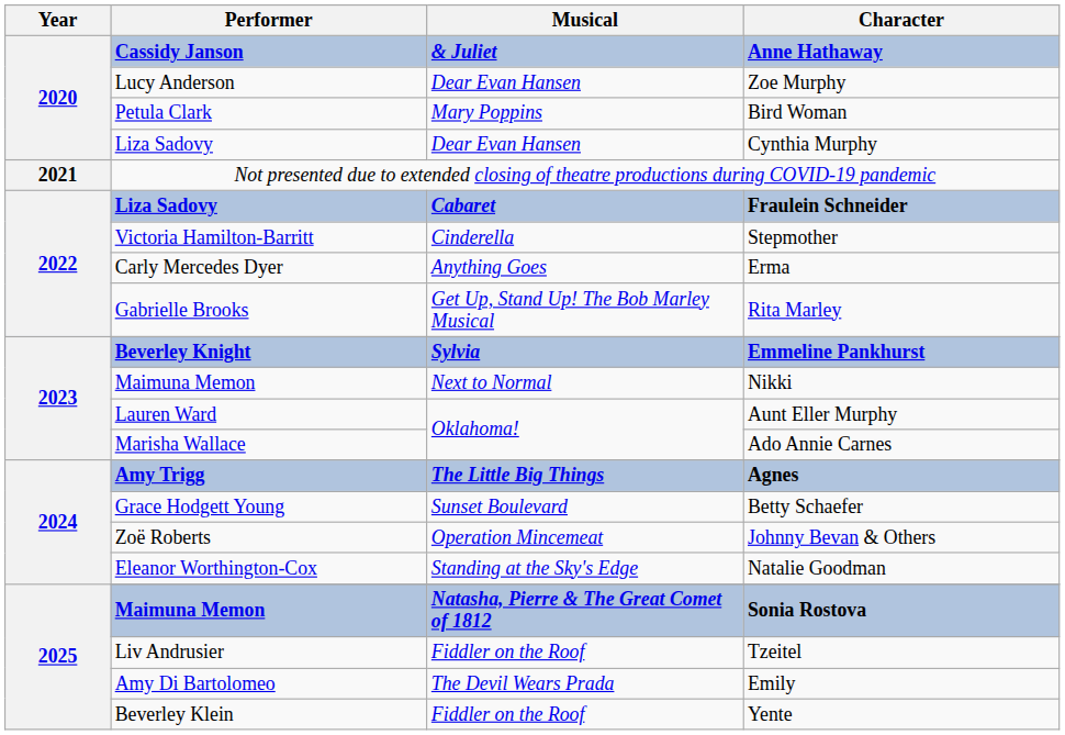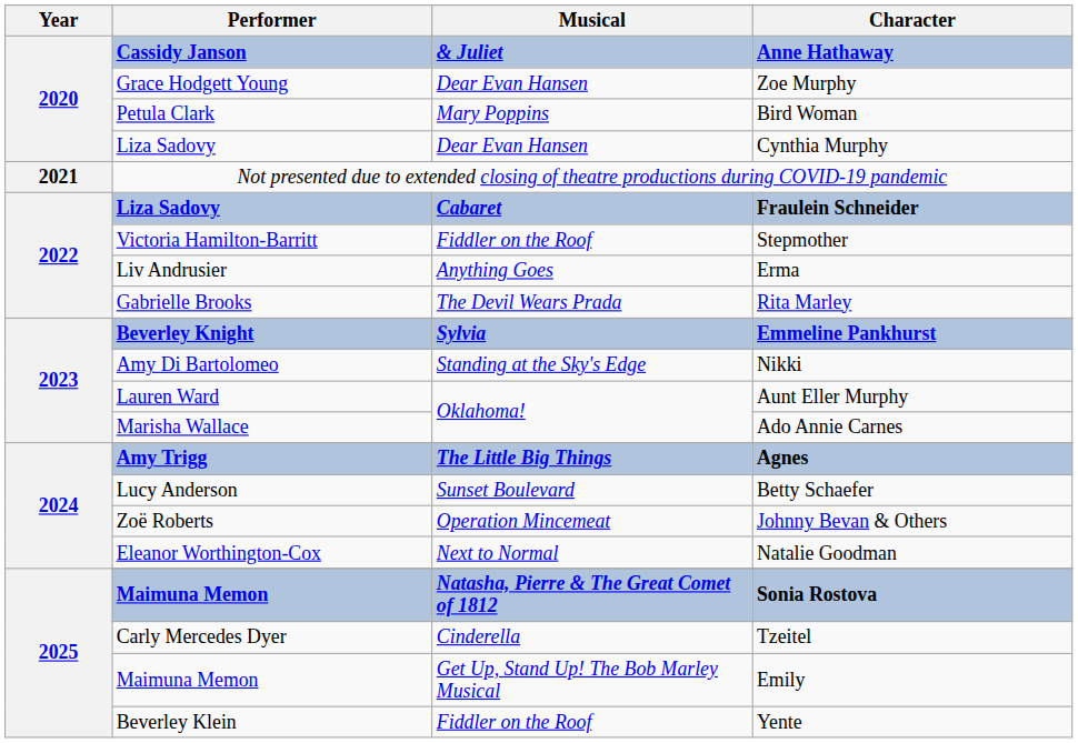Zoe Murphy | Performer: Lucy Anderson -> Grace Hodgett Young
Stepmother | Musical: Cinderella -> Fiddler on the Roof
Erma | Performer: Carly Mercedes Dyer -> Liv Andrusier
Rita Marley | Musical: Get Up, Stand Up! The Bob Marley Musical -> The Devil Wears Prada
Nikki | Performer: Maimuna Memon -> Amy Di Bartolomeo
Nikki | Musical: Next to Normal -> Standing at the Sky's Edge
Betty Schaefer | Performer: Grace Hodgett Young -> Lucy Anderson
Natalie Goodman | Musical: Standing at the Sky's Edge -> Next to Normal
Tzeitel | Performer: Liv Andrusier -> Carly Mercedes Dyer
Tzeitel | Musical: Fiddler on the Roof -> Cinderella
Emily | Performer: Amy Di Bartolomeo -> Maimuna Memon
Emily | Musical: The Devil Wears Prada -> Get Up, Stand Up! The Bob Marley Musical
